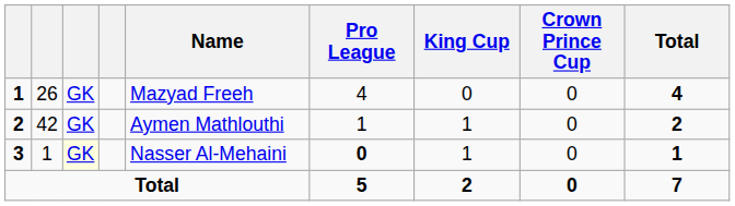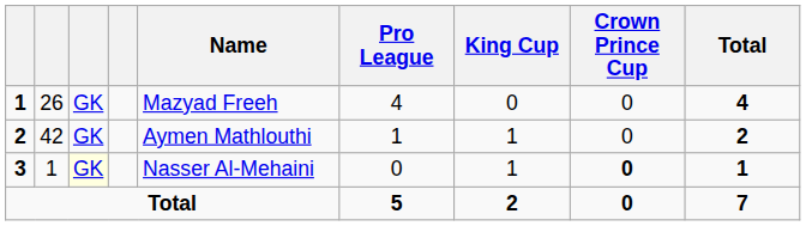3 | Pro League: bold -> normal
3 | Crown Prince Cup: normal -> bold
